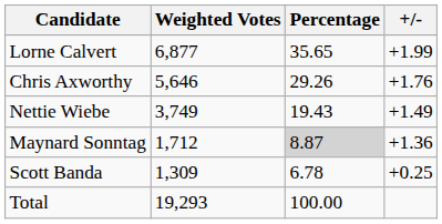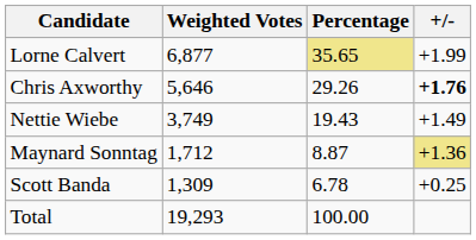Lorne Calvert | Percentage: no background -> khaki background
Chris Axworthy | +/-: normal -> bold
Maynard Sonntag | Percentage: lightgrey background -> no background
Maynard Sonntag | +/-: no background -> khaki background
